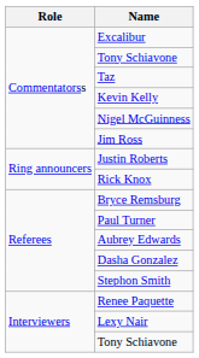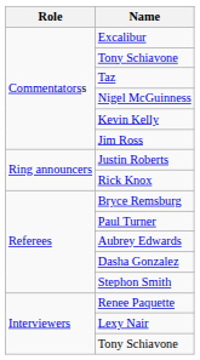row 5 | Name: Kevin Kelly -> Nigel McGuinness
row 6 | Name: Nigel McGuinness -> Kevin Kelly
